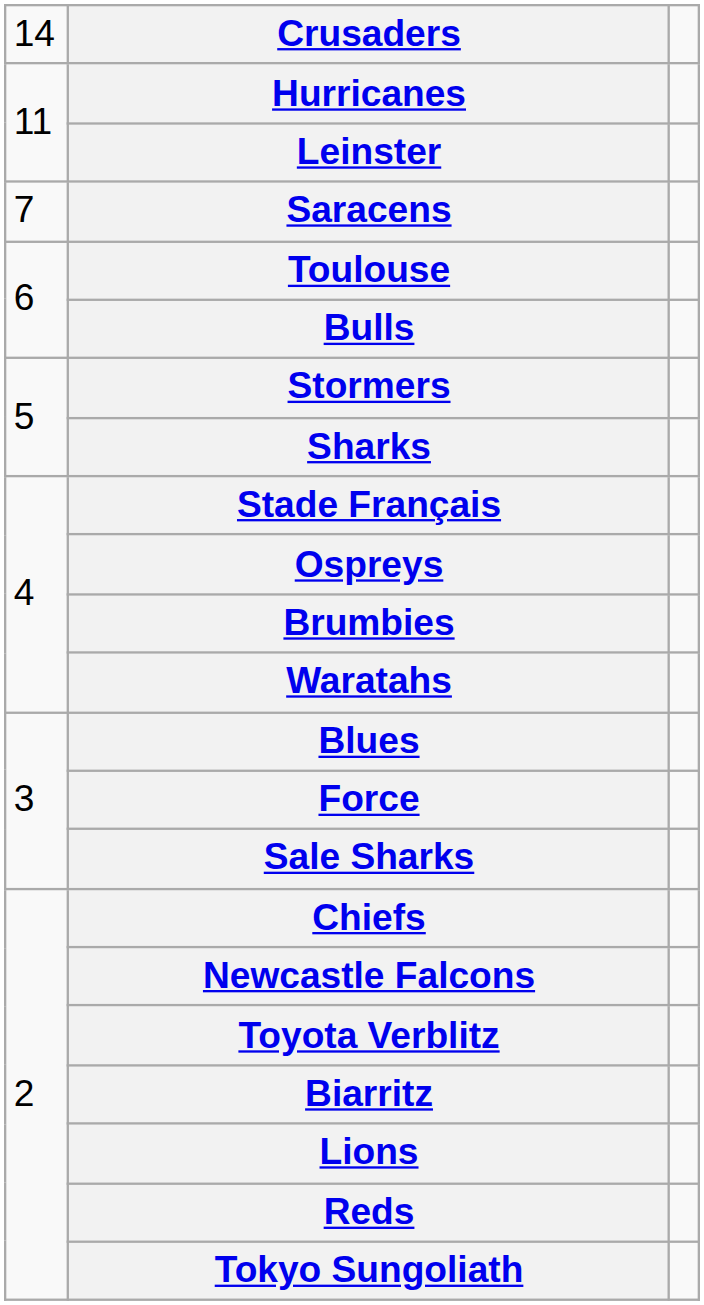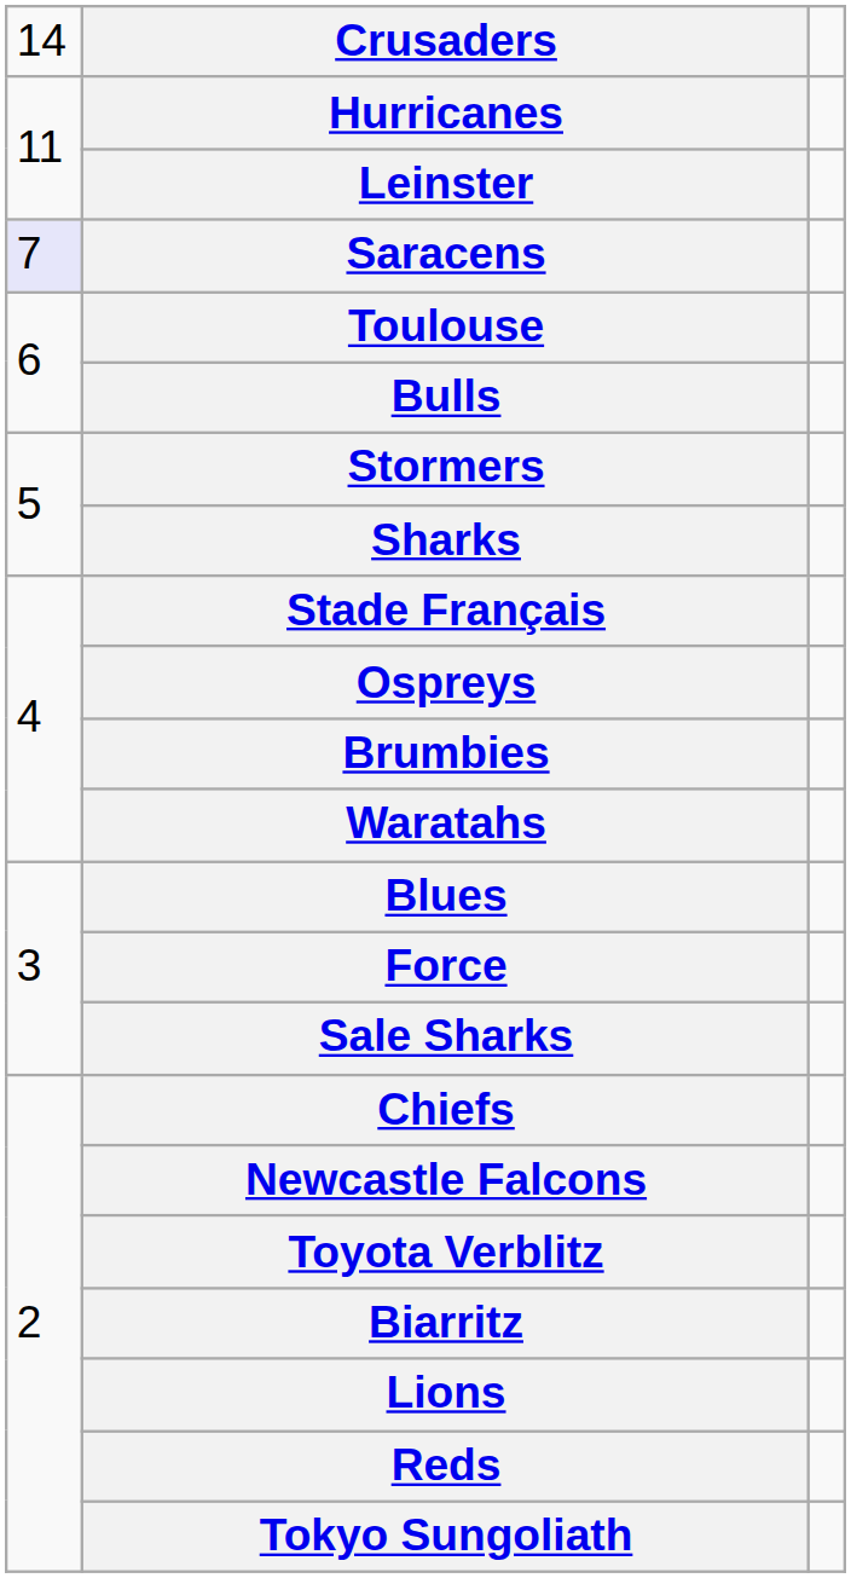Saracens | column 1: no background -> lavender background
